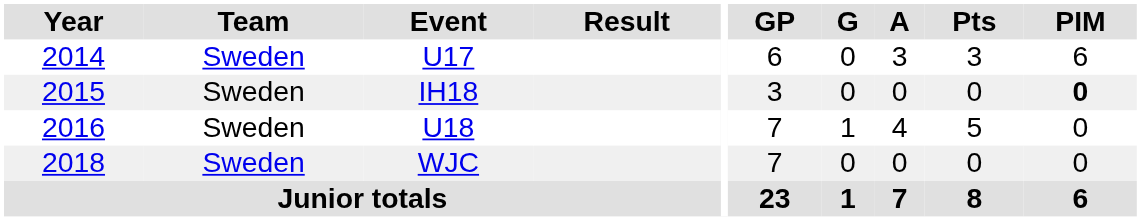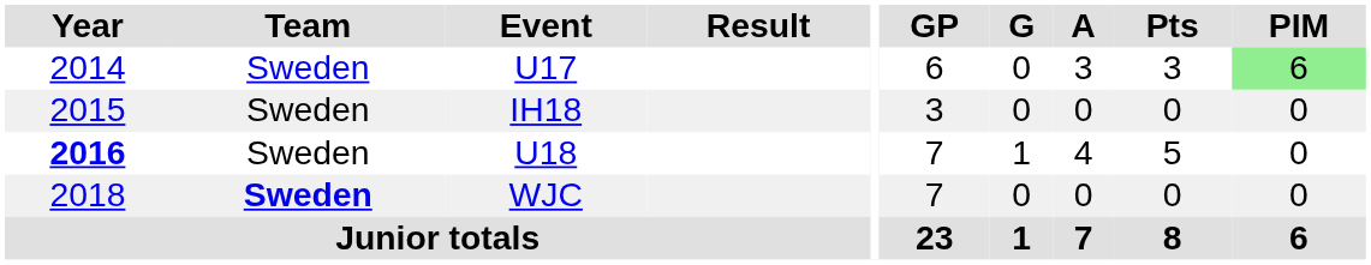U17 | PIM: no background -> lightgreen background
IH18 | PIM: bold -> normal
U18 | Year: normal -> bold
WJC | Team: normal -> bold
